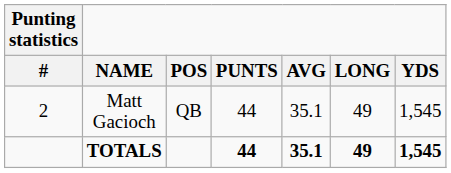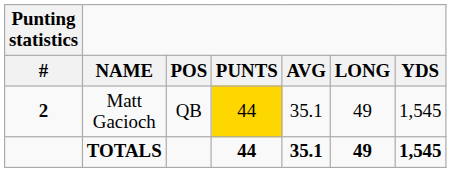Matt Gacioch | Punting statistics / #: normal -> bold
Matt Gacioch | PUNTS: no background -> gold background
